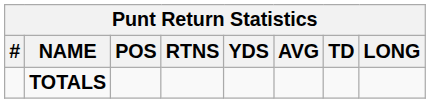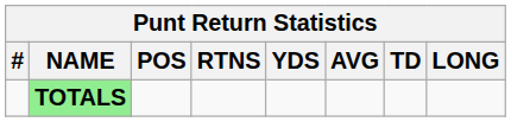row 3 | NAME: no background -> lightgreen background
